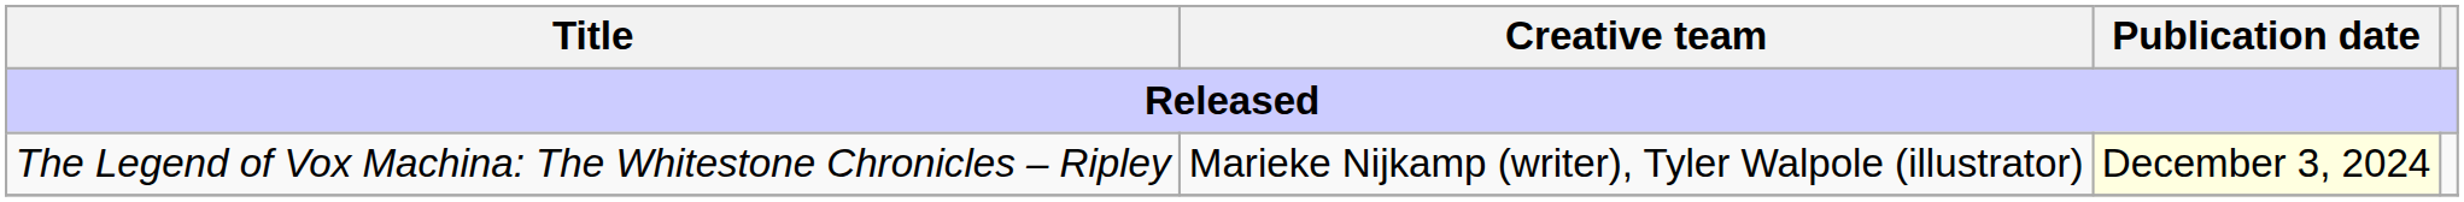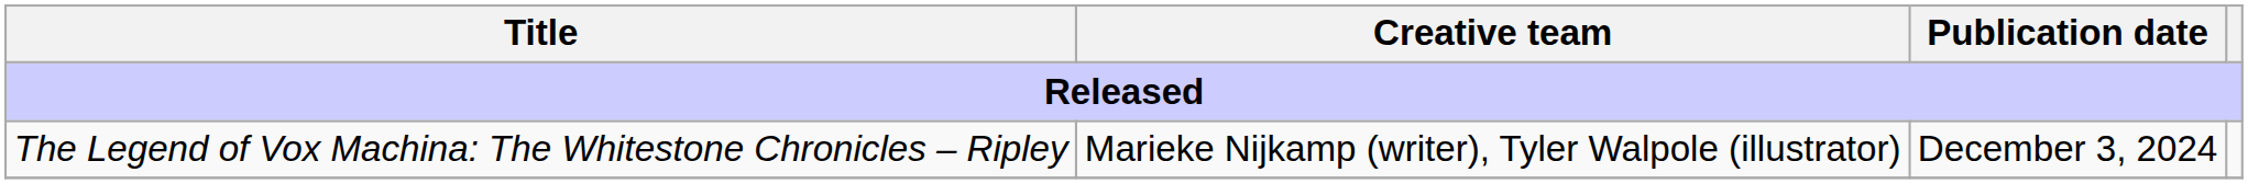row 3 | Publication date: lightyellow background -> no background
